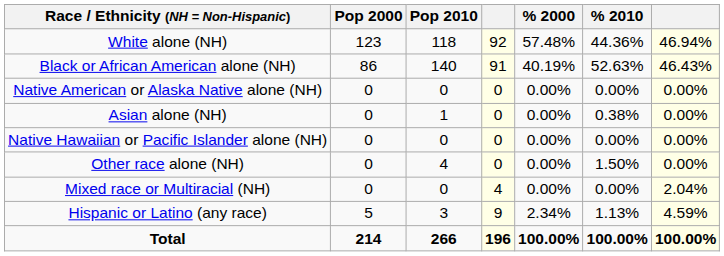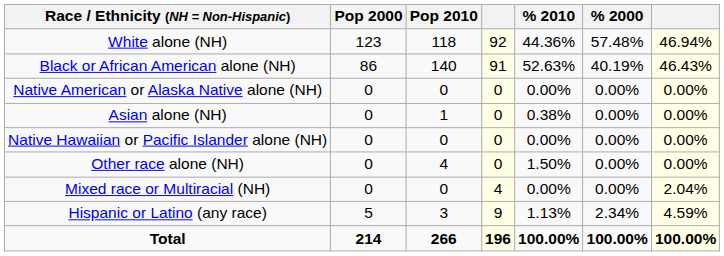columns swapped: % 2000 <-> % 2010
